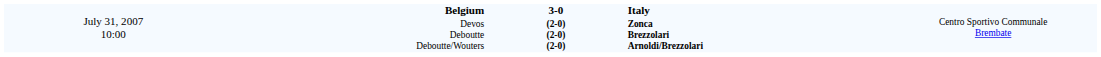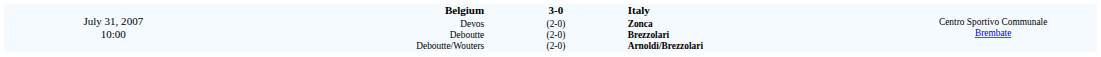Devos Deboutte Deboutte/Wouters | column 3: bold -> normal
